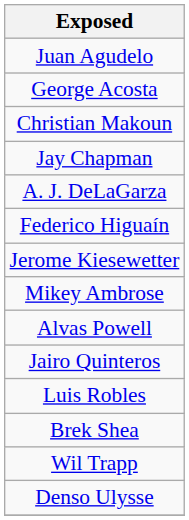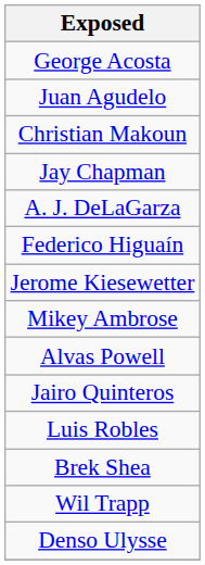row 2 | column 1: Juan Agudelo -> George Acosta
row 3 | column 1: George Acosta -> Juan Agudelo
